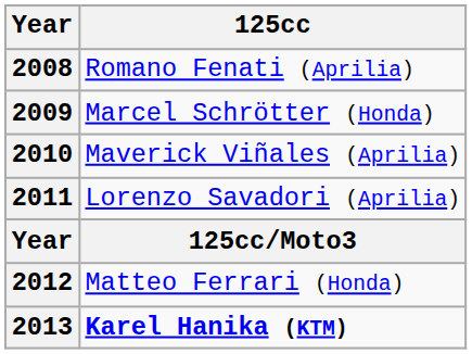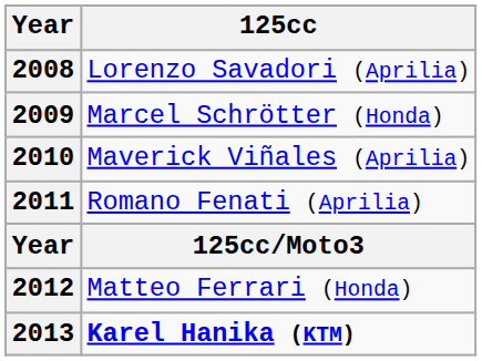2008 | 125cc: Romano Fenati (Aprilia) -> Lorenzo Savadori (Aprilia)
2011 | 125cc: Lorenzo Savadori (Aprilia) -> Romano Fenati (Aprilia)
